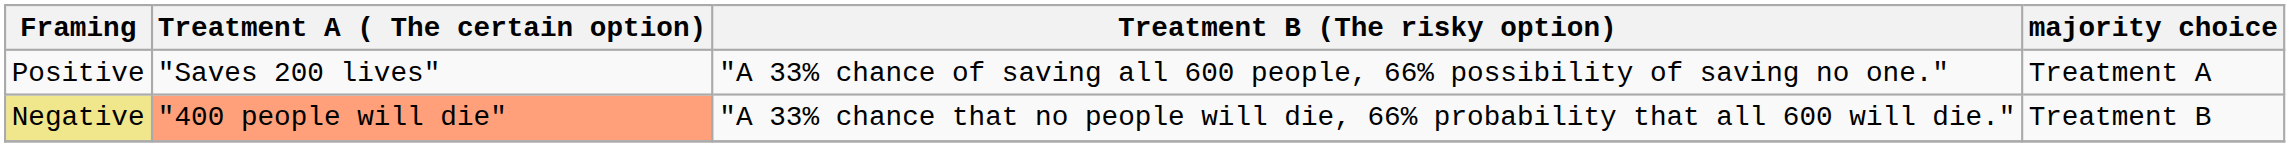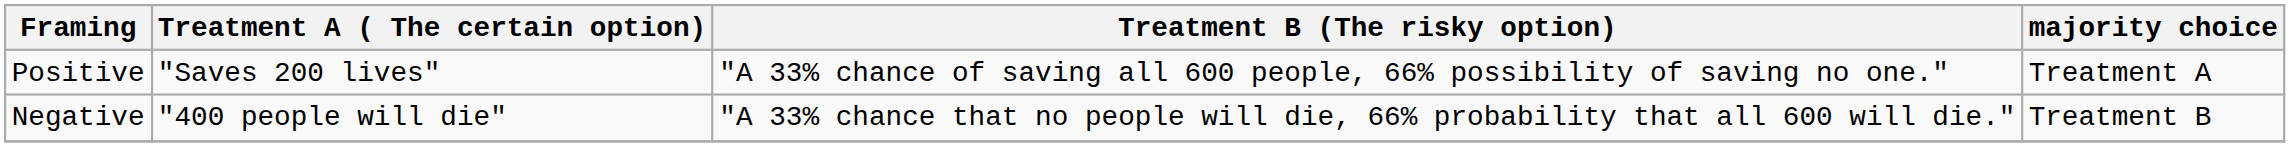row 3 | Framing: khaki background -> no background
row 3 | Treatment A ( The certain option): lightsalmon background -> no background
